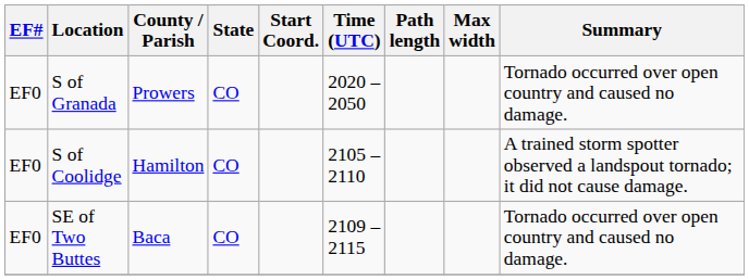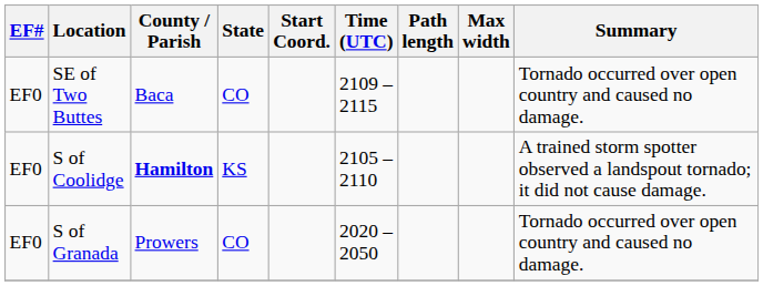rows swapped: S of Granada <-> SE of Two Buttes
S of Coolidge | County / Parish: normal -> bold
S of Coolidge | State: CO -> KS
